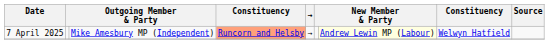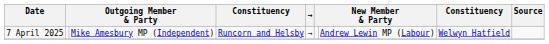7 April 2025 | column 4: lightsalmon background -> no background
7 April 2025 | column 7: lightyellow background -> no background
